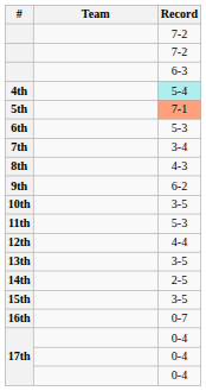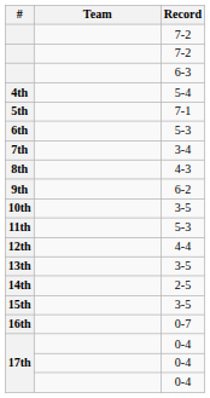4th | Record: paleturquoise background -> no background
5th | Record: lightsalmon background -> no background
